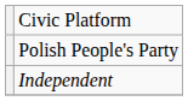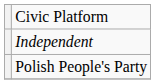rows swapped: Polish People's Party <-> Independent
